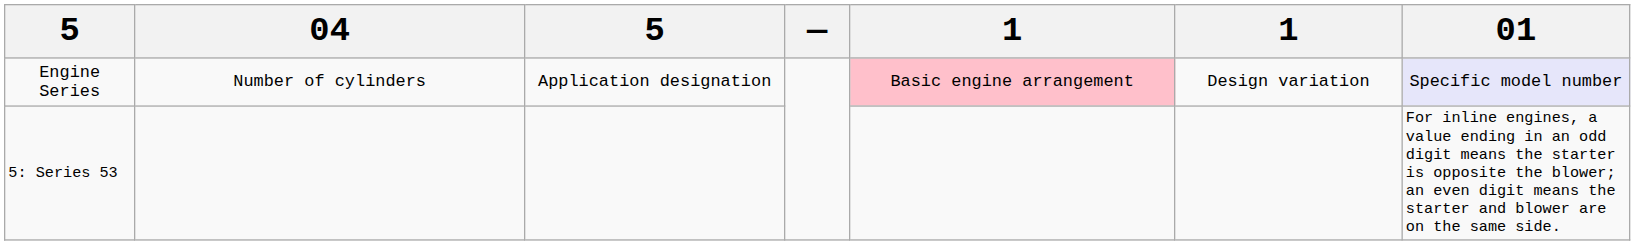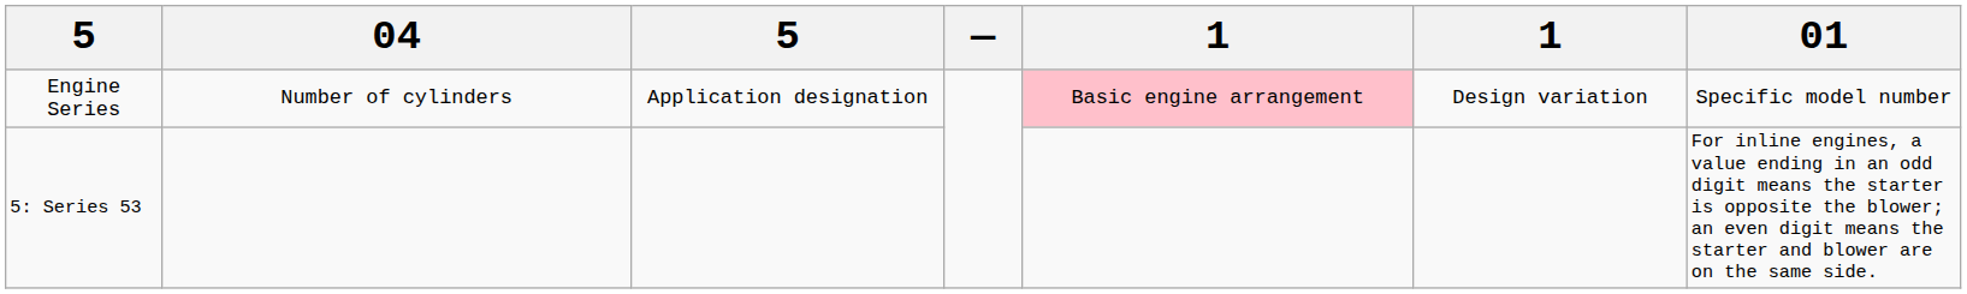Engine Series | 01: lavender background -> no background
